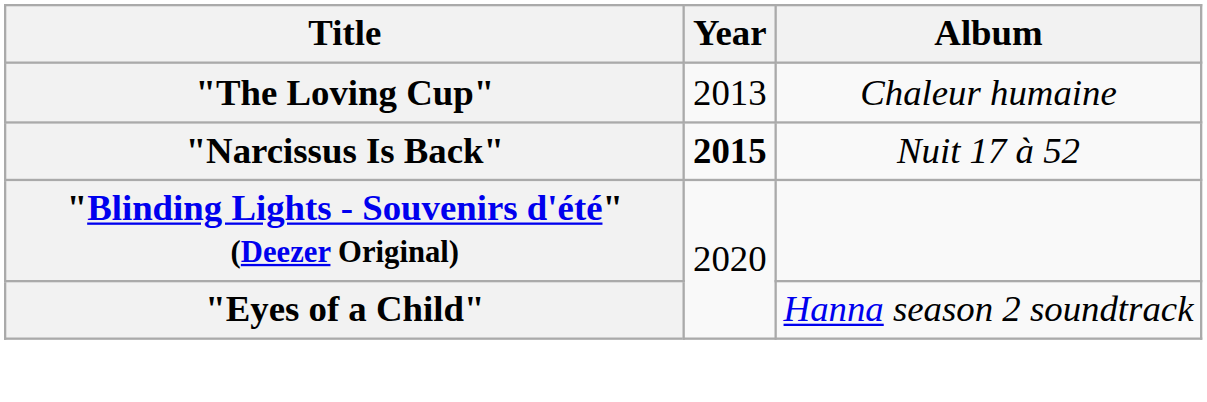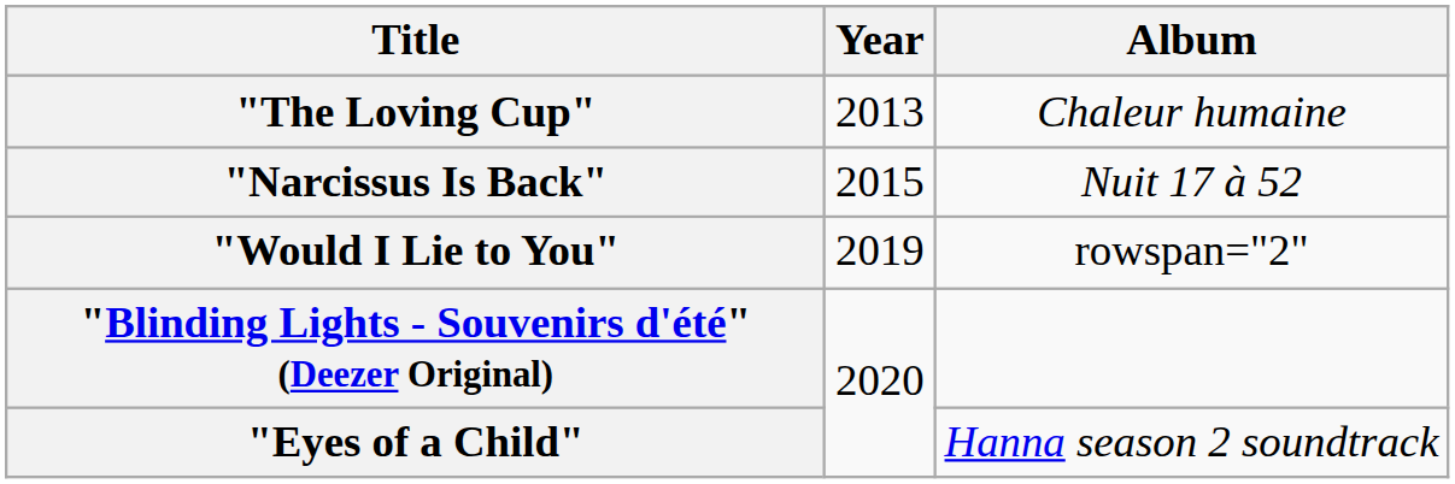"Narcissus Is Back" | Year: bold -> normal
+ row: "Would I Lie to You" | 2019 | rowspan="2"
